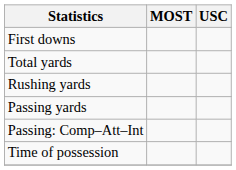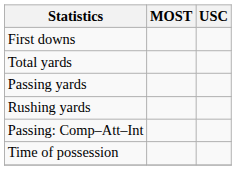rows swapped: Rushing yards <-> Passing yards
